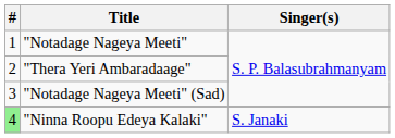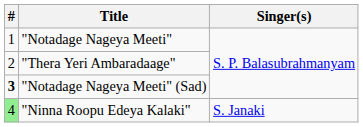"Notadage Nageya Meeti" (Sad) | #: normal -> bold
